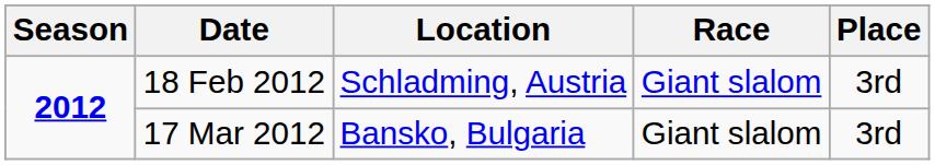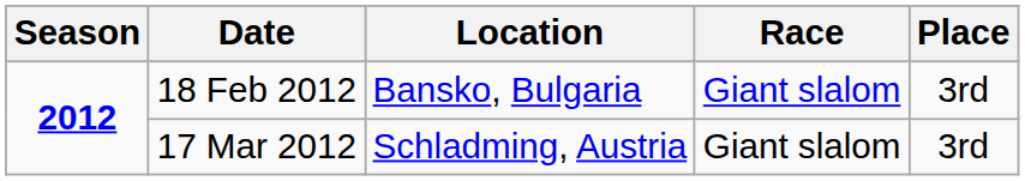18 Feb 2012 | Location: Schladming, Austria -> Bansko, Bulgaria
17 Mar 2012 | Location: Bansko, Bulgaria -> Schladming, Austria
